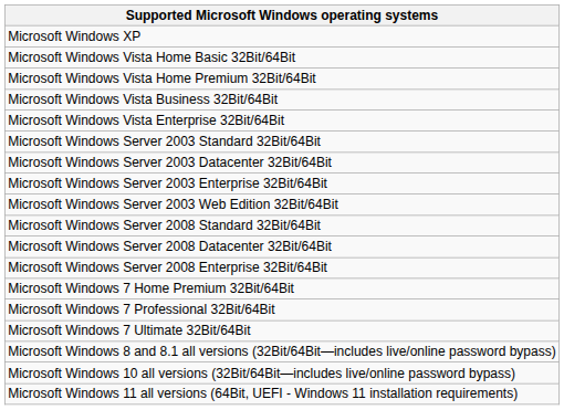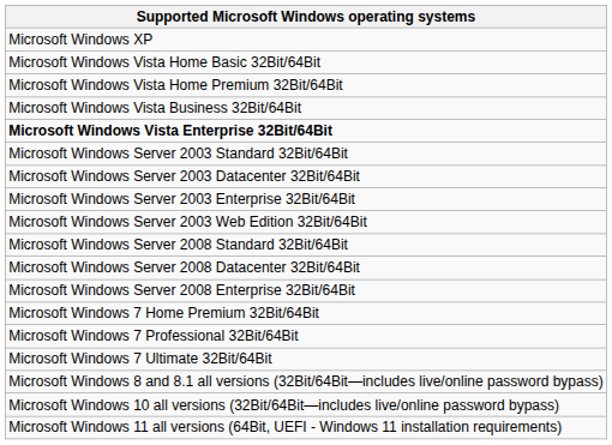row 6 | column 1: normal -> bold
